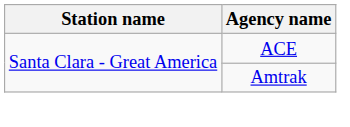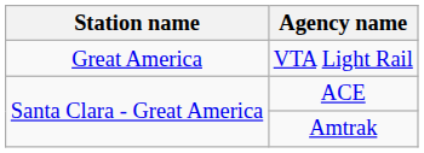+ row: Great America | VTA Light Rail
